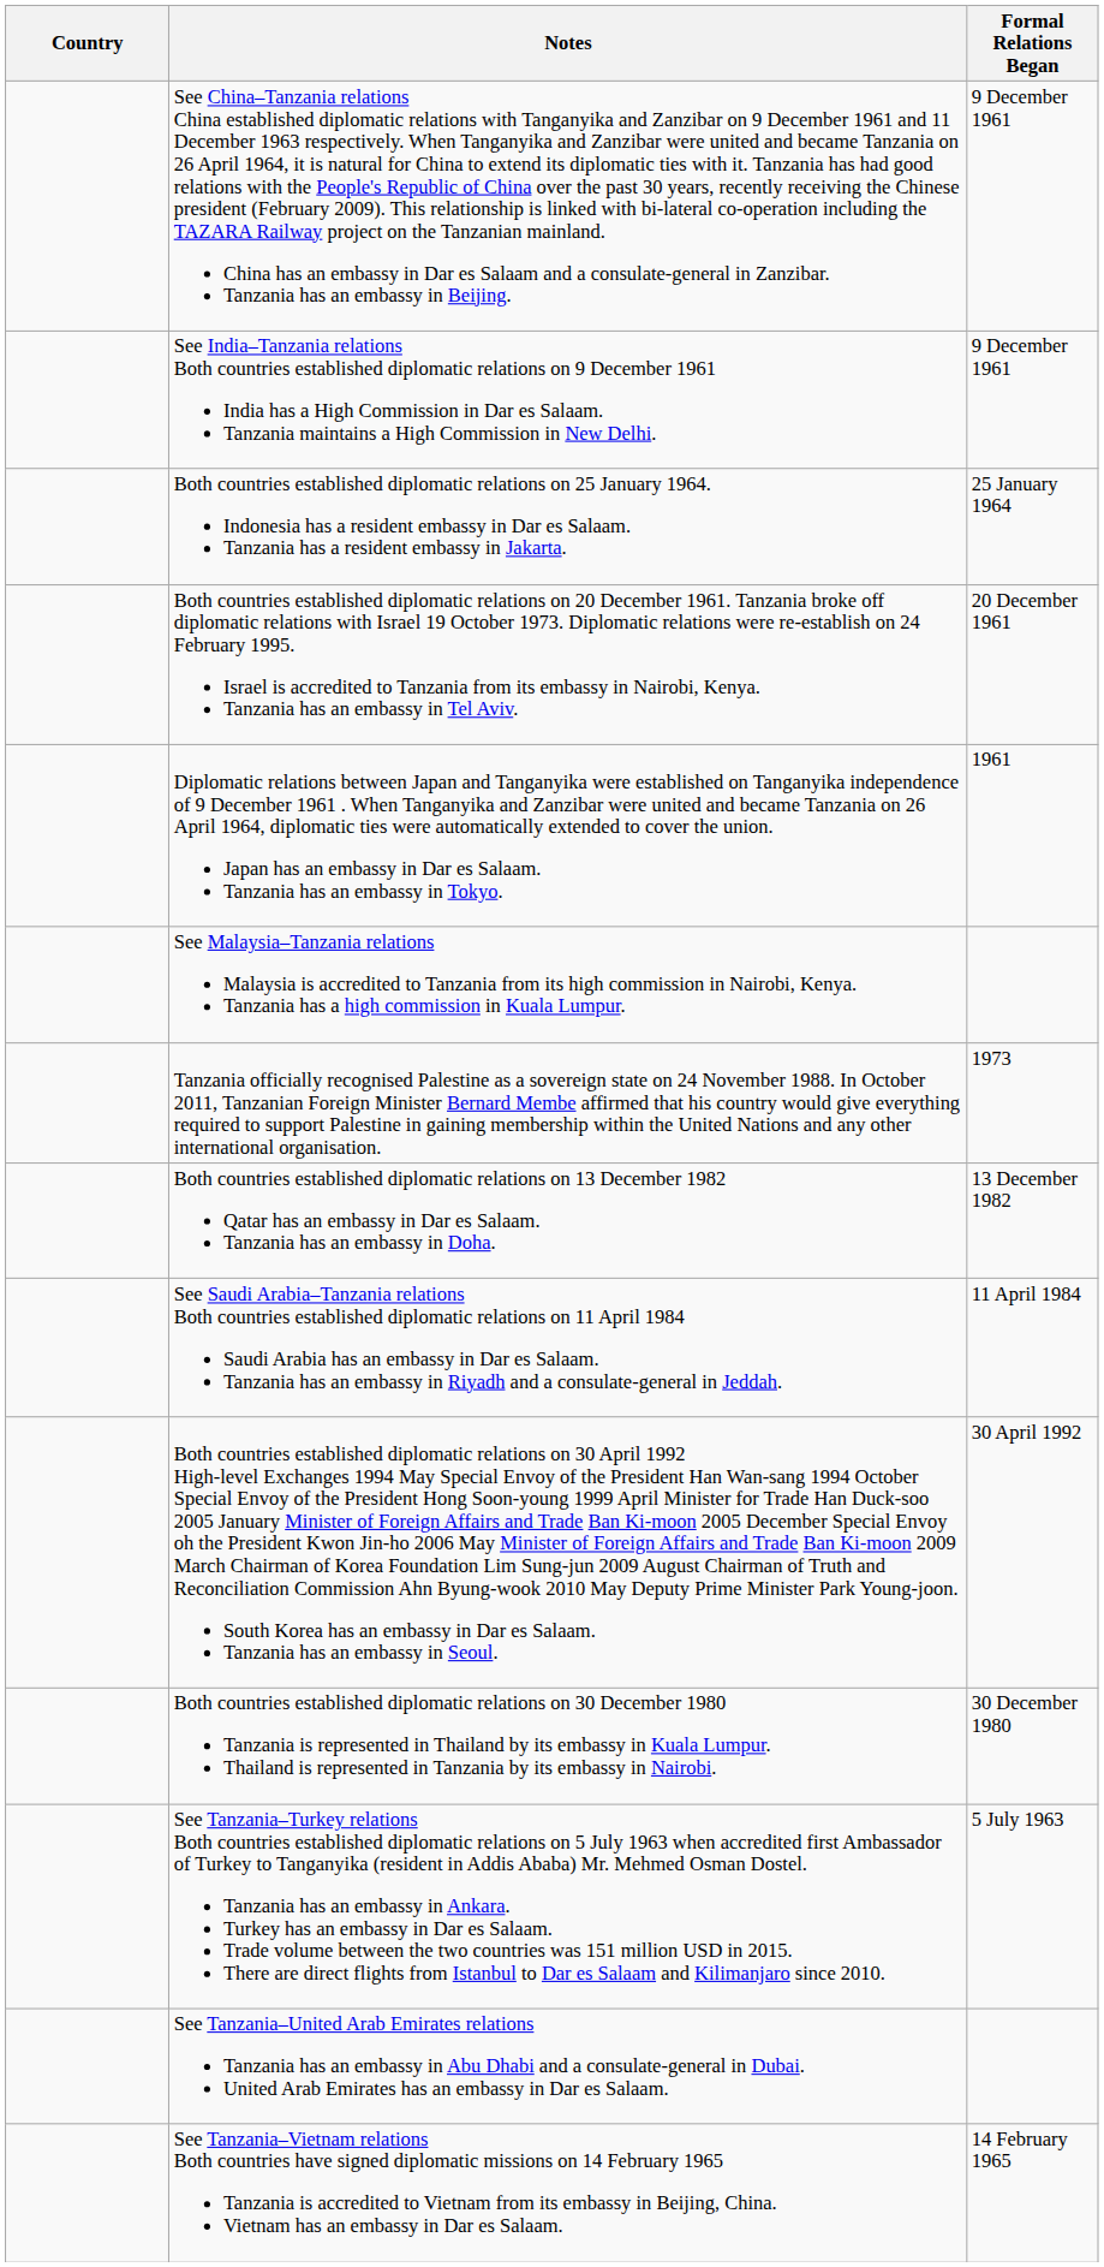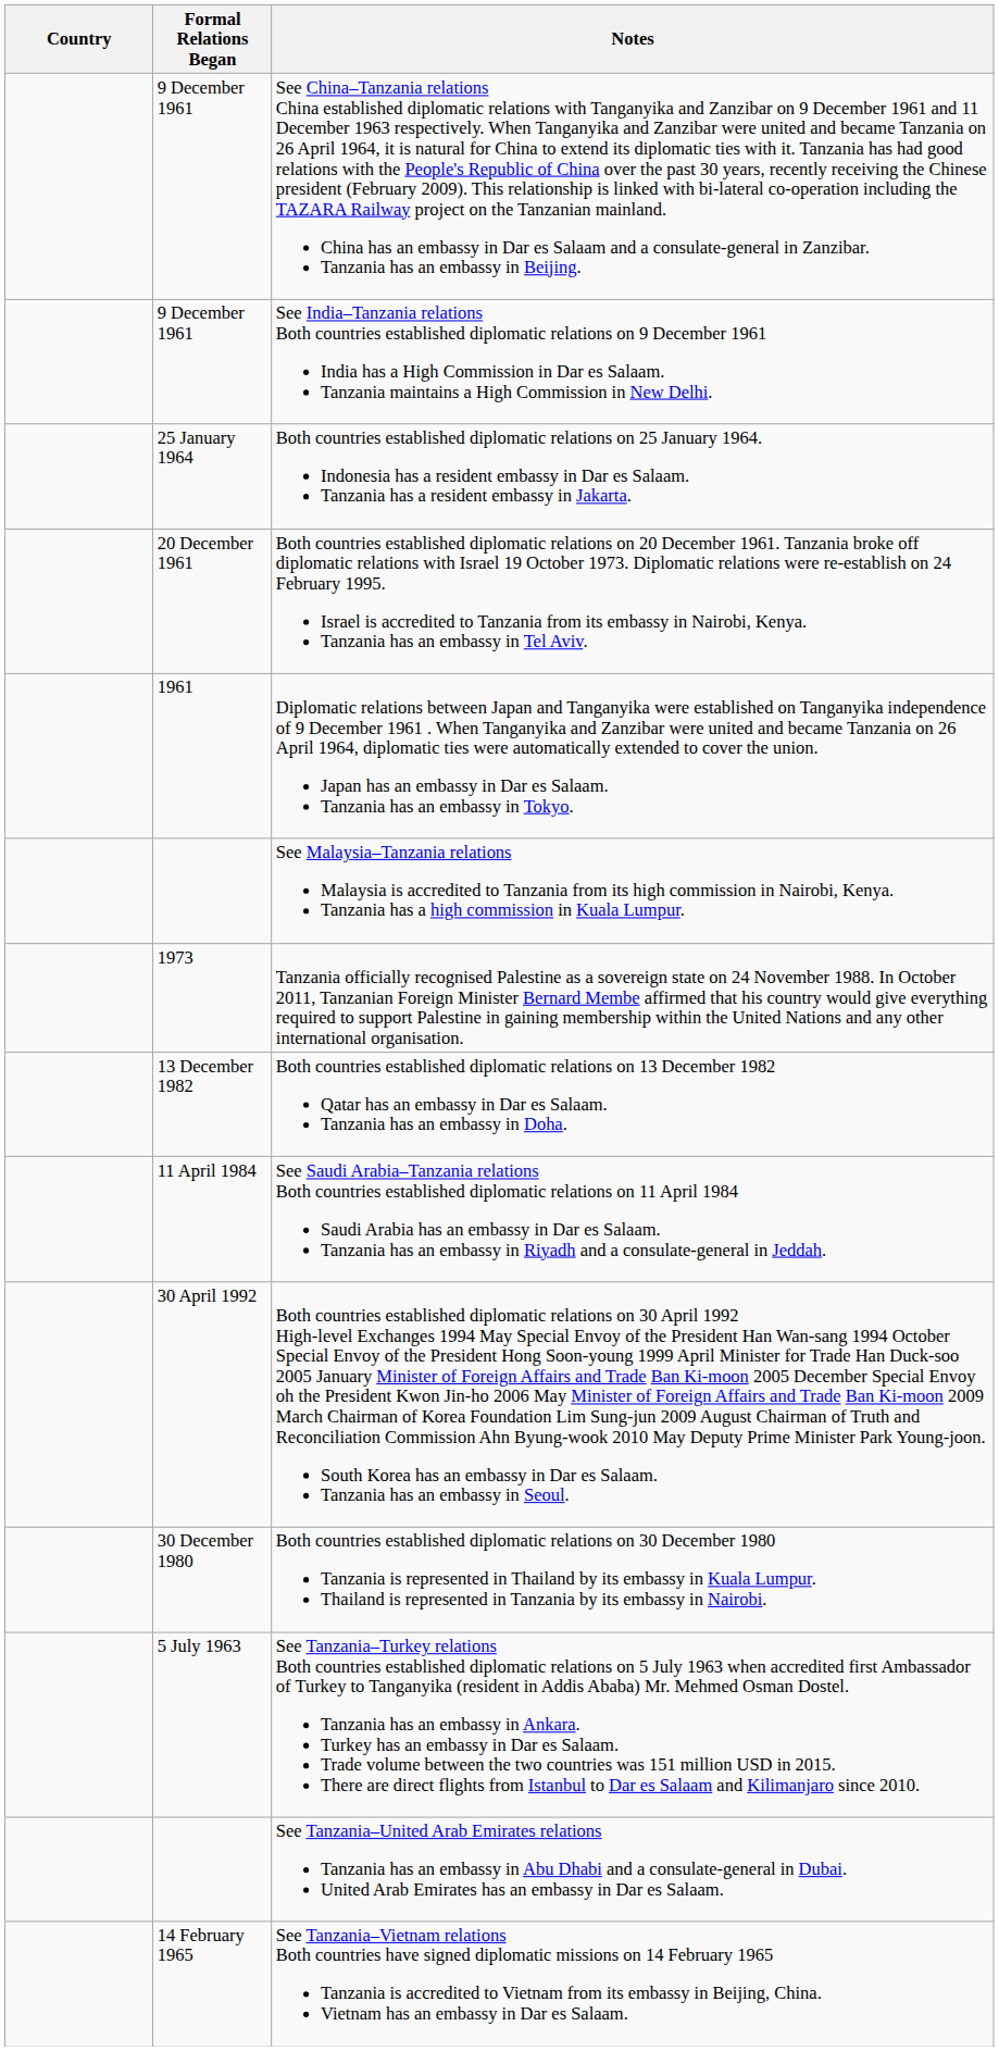columns swapped: Formal Relations Began <-> Notes
